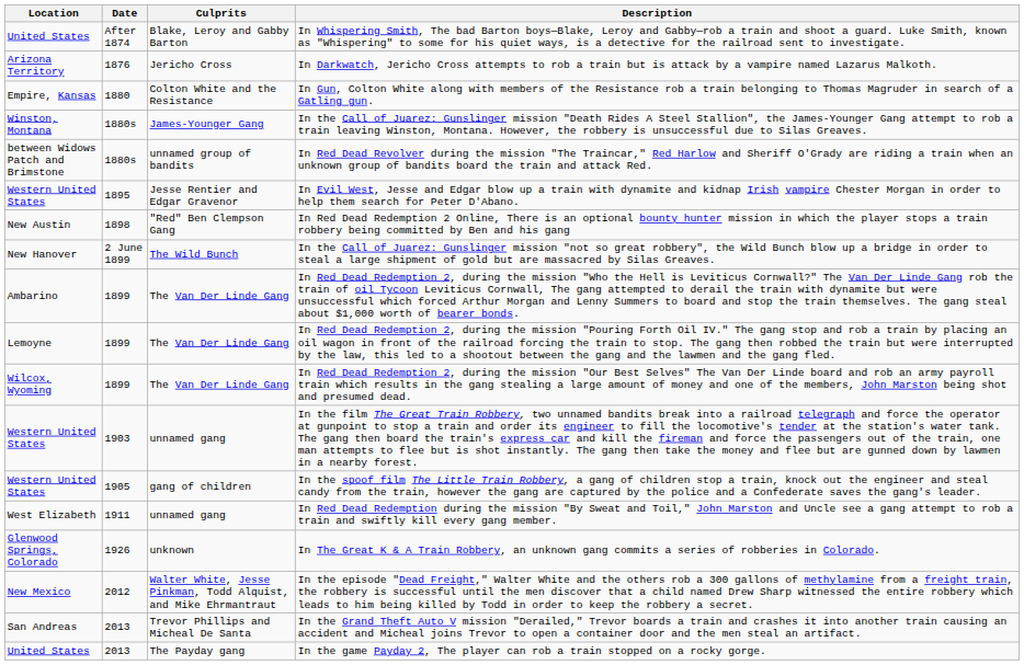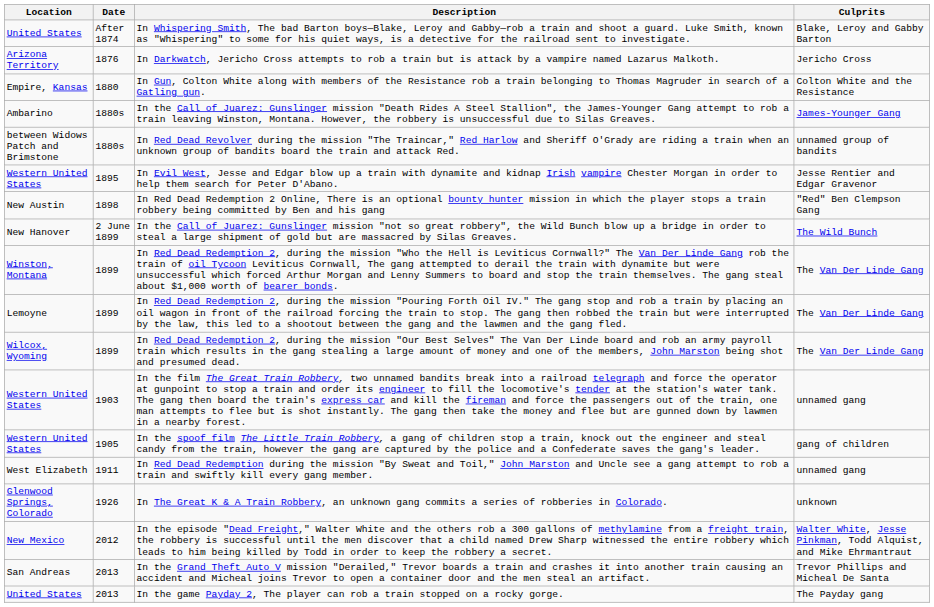columns swapped: Culprits <-> Description
row 5 | Location: Winston, Montana -> Ambarino
row 10 | Location: Ambarino -> Winston, Montana
